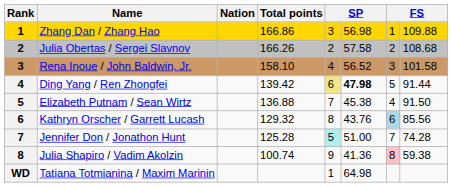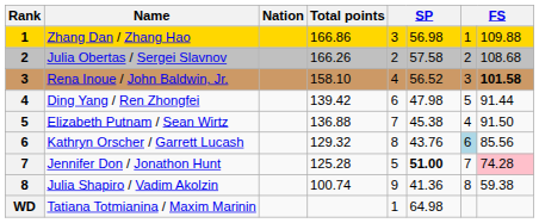Rena Inoue / John Baldwin, Jr. | column 8: normal -> bold
Ding Yang / Ren Zhongfei | column 5: khaki background -> no background
Ding Yang / Ren Zhongfei | column 6: bold -> normal
Jennifer Don / Jonathon Hunt | column 5: paleturquoise background -> no background
Jennifer Don / Jonathon Hunt | column 6: normal -> bold
Jennifer Don / Jonathon Hunt | column 8: no background -> pink background
Julia Shapiro / Vadim Akolzin | column 7: pink background -> no background
